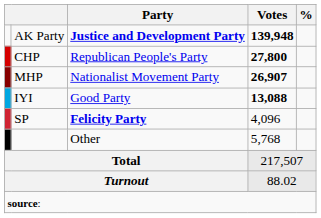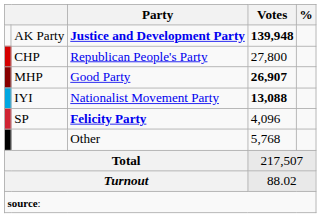CHP | Votes: bold -> normal
MHP | Party: Nationalist Movement Party -> Good Party
IYI | Party: Good Party -> Nationalist Movement Party
